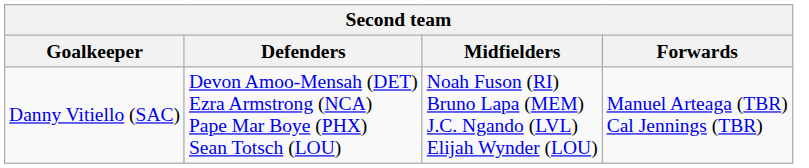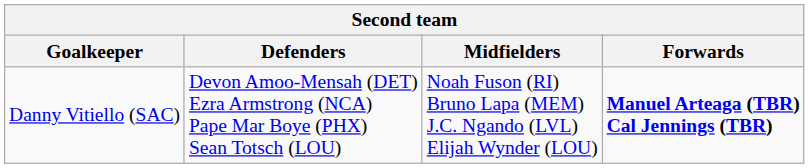Danny Vitiello (SAC) | Forwards: normal -> bold
